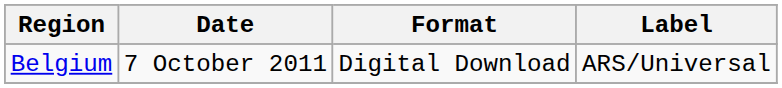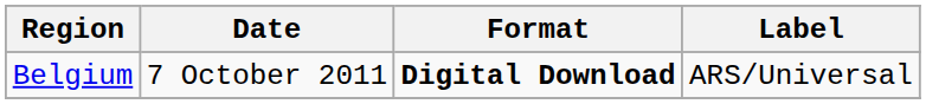Belgium | Format: normal -> bold
